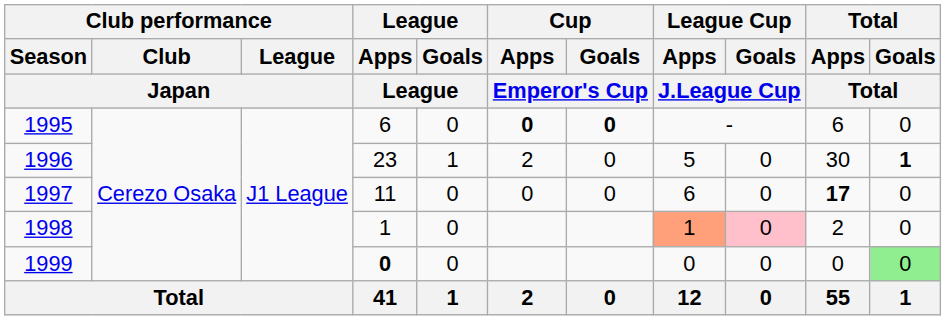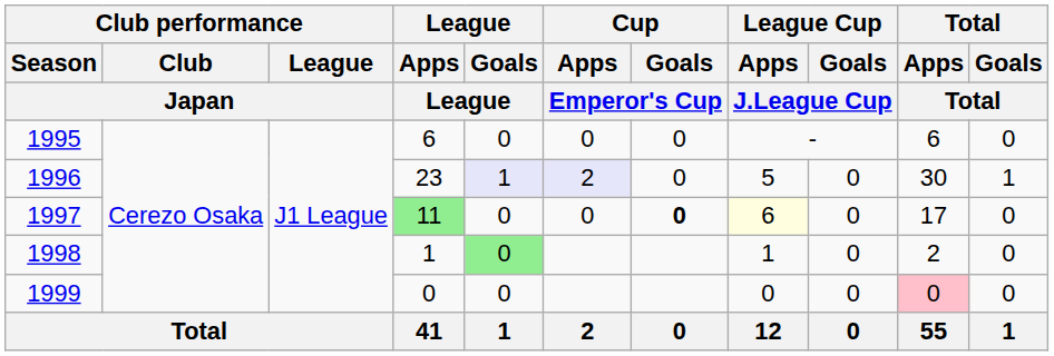1995 | Cup / Apps / Emperor's Cup: bold -> normal
1995 | Cup / Goals / Emperor's Cup: bold -> normal
1996 | League / Goals / League: no background -> lavender background
1996 | Cup / Apps / Emperor's Cup: no background -> lavender background
1996 | Total / Goals / Total: bold -> normal
1997 | League / Apps / League: no background -> lightgreen background
1997 | Cup / Goals / Emperor's Cup: normal -> bold
1997 | League Cup / Apps / J.League Cup: no background -> lightyellow background
1997 | Total / Apps / Total: bold -> normal
1998 | League / Goals / League: no background -> lightgreen background
1998 | League Cup / Apps / J.League Cup: lightsalmon background -> no background
1998 | League Cup / Goals / J.League Cup: pink background -> no background
1999 | League / Apps / League: bold -> normal
1999 | Total / Apps / Total: no background -> pink background
1999 | Total / Goals / Total: lightgreen background -> no background
